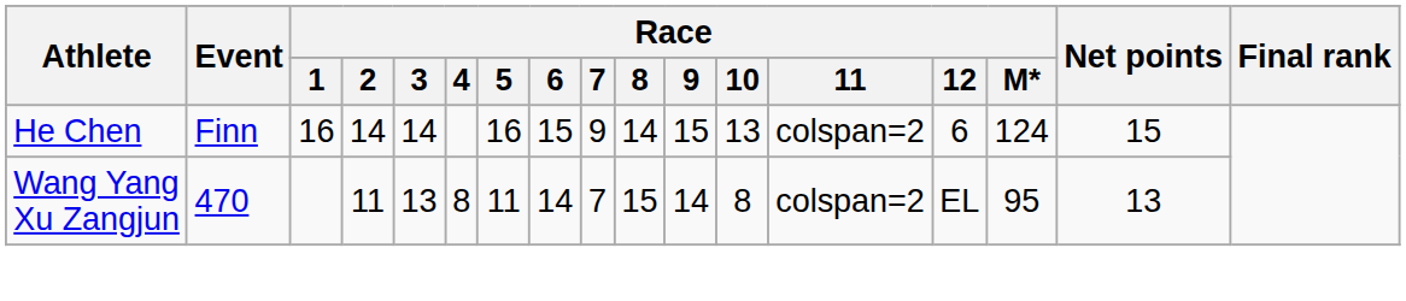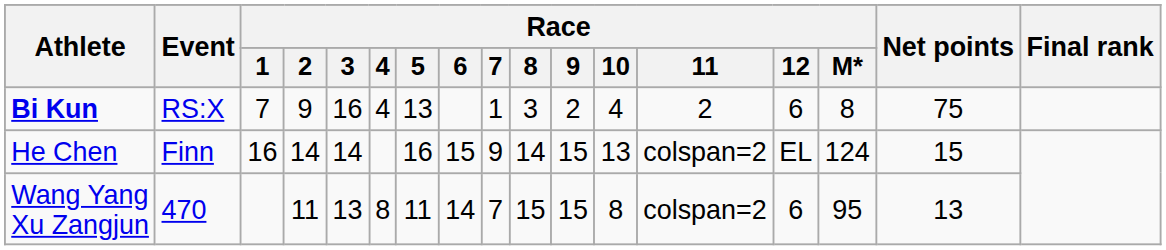+ row: Bi Kun | RS:X | 7 | 9 | 16 | 4 | 13 | 1 | 3 | 2 | 4 | 2 | 6 | 8 | 75
He Chen | Race / 12: 6 -> EL
Wang Yang Xu Zangjun | Race / 9: 14 -> 15
Wang Yang Xu Zangjun | Race / 12: EL -> 6
